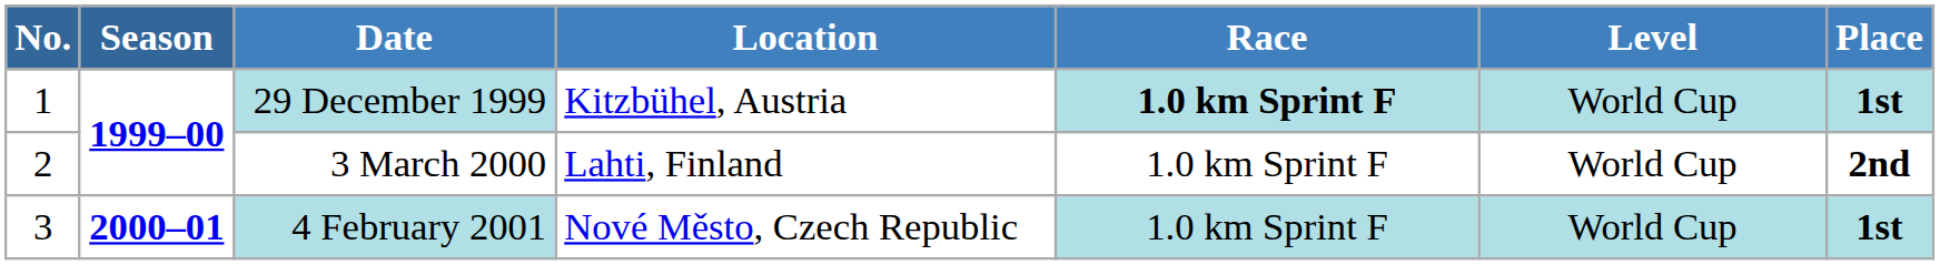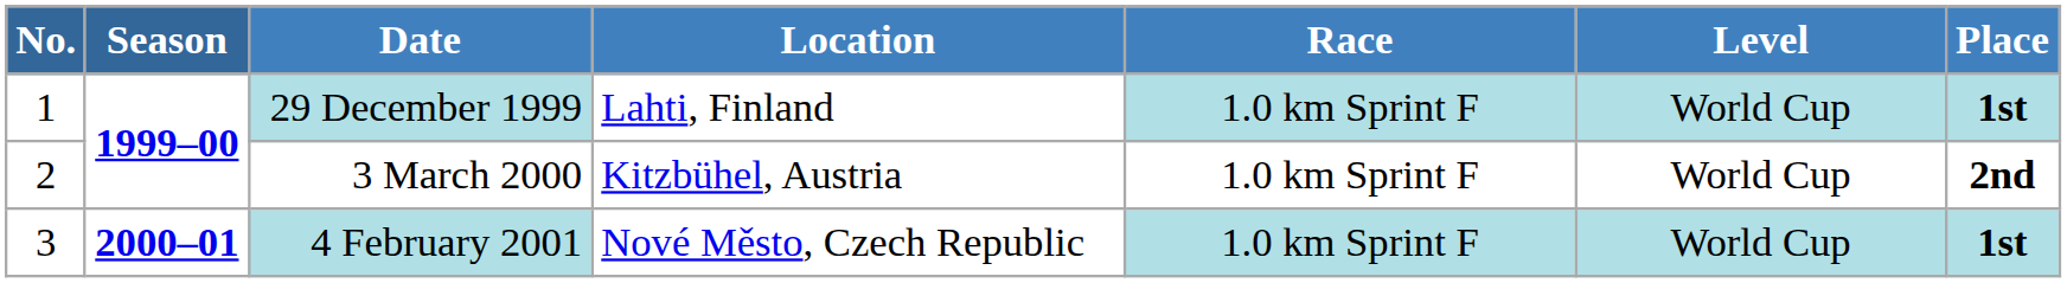29 December 1999 | Location: Kitzbühel, Austria -> Lahti, Finland
29 December 1999 | Race: bold -> normal
3 March 2000 | Location: Lahti, Finland -> Kitzbühel, Austria
